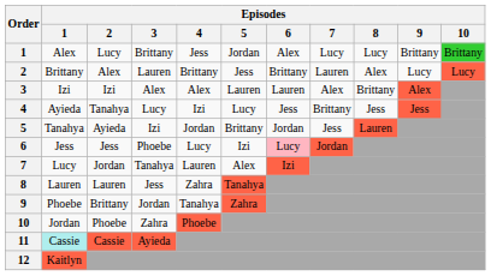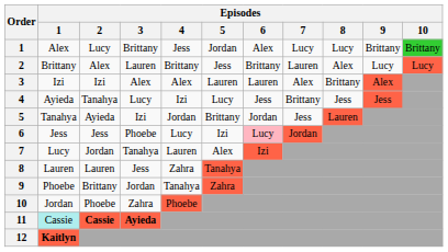11 | Episodes / 2: normal -> bold
11 | Episodes / 3: normal -> bold
12 | Episodes / 1: normal -> bold
